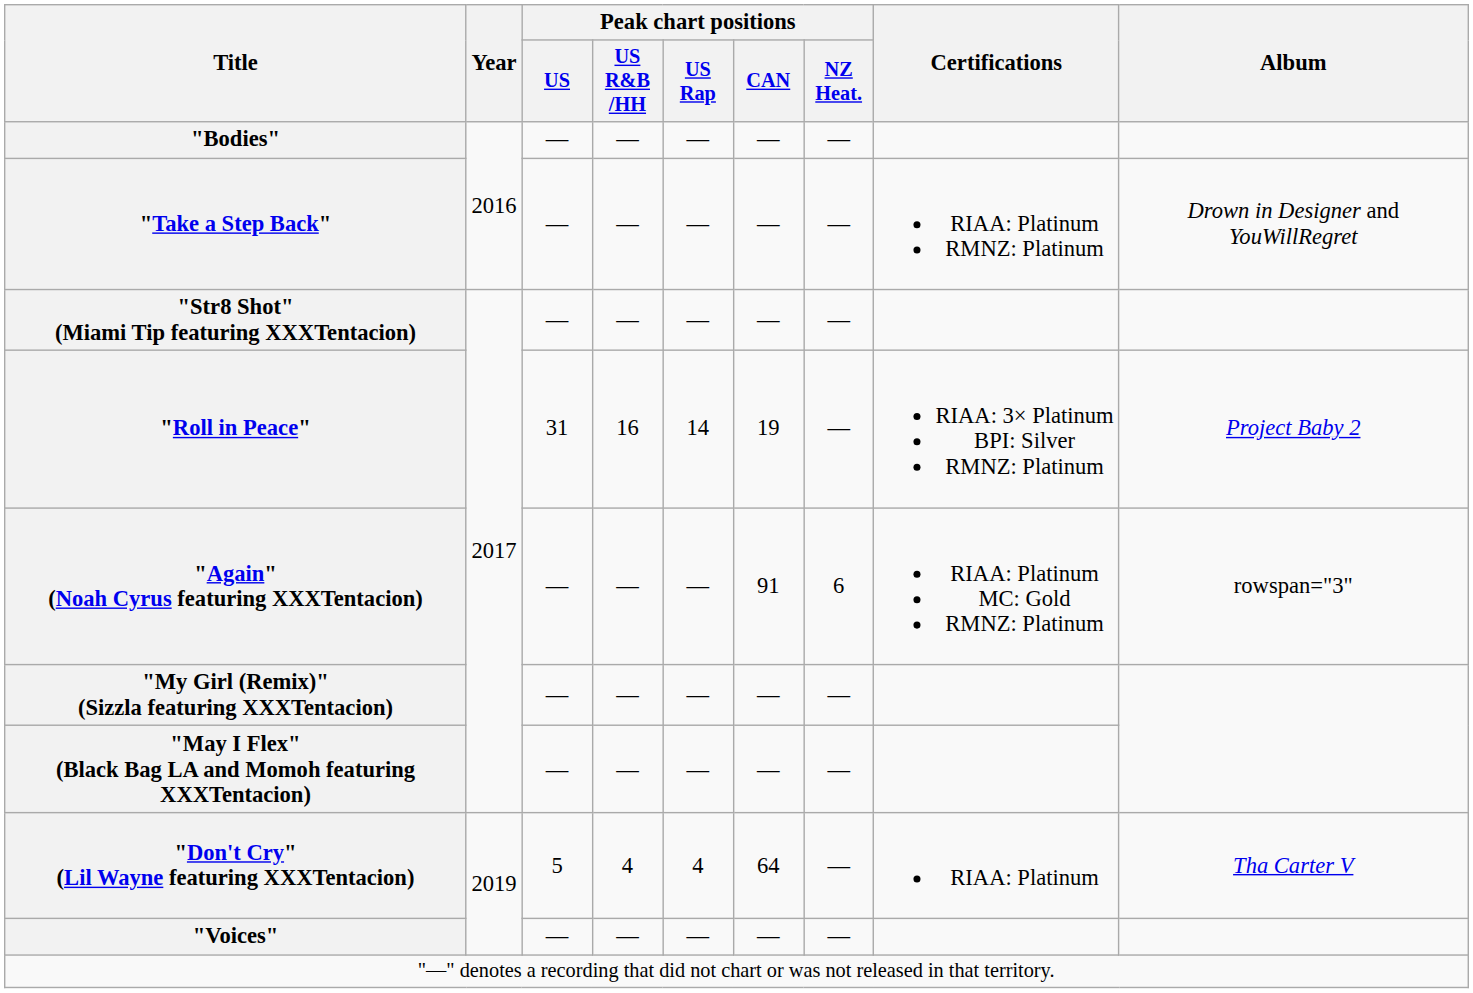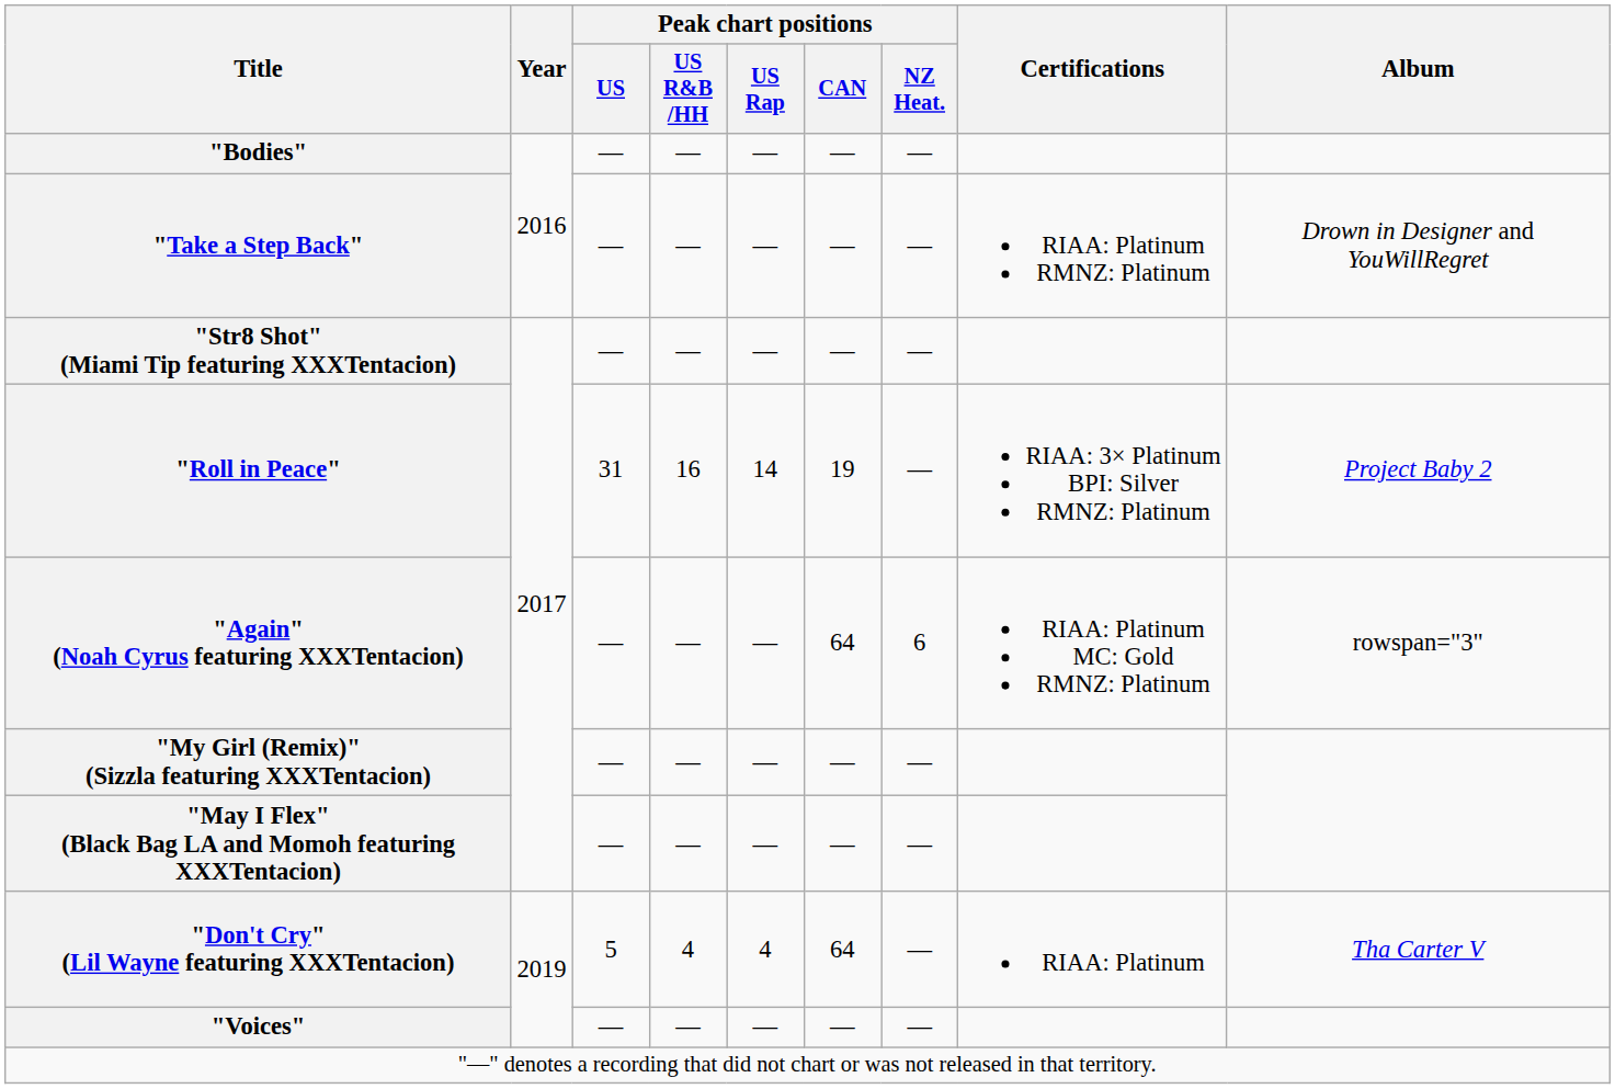"Again" (Noah Cyrus featuring XXXTentacion) | Peak chart positions / CAN: 91 -> 64
